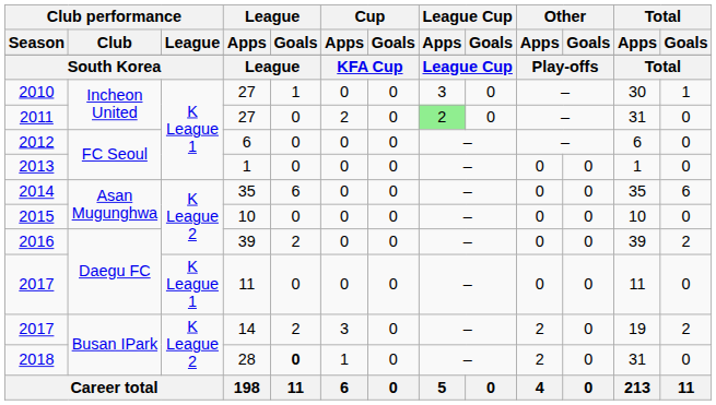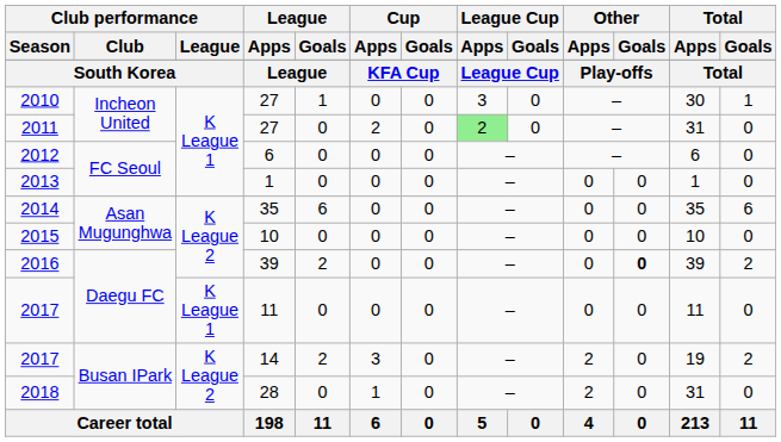2016 | Other / Goals: normal -> bold
2018 | League / Goals: bold -> normal
